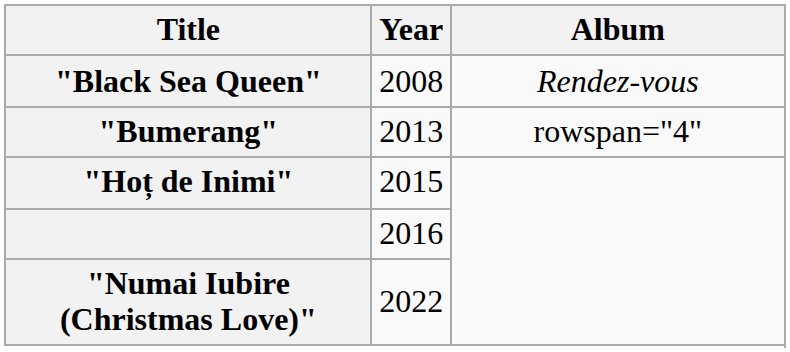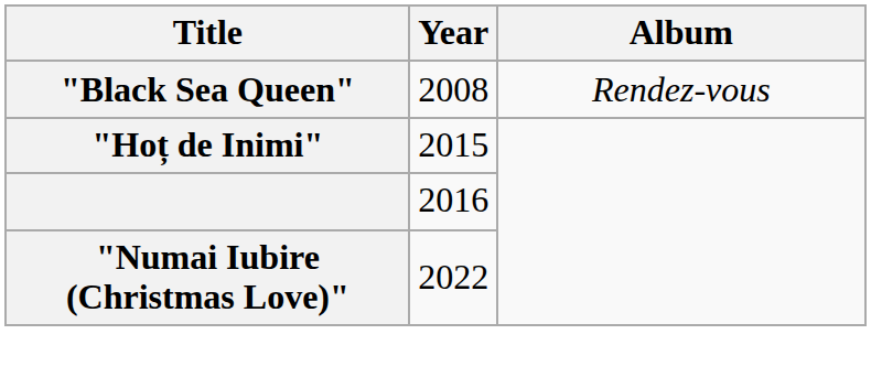- row: "Bumerang" | 2013 | rowspan="4"
